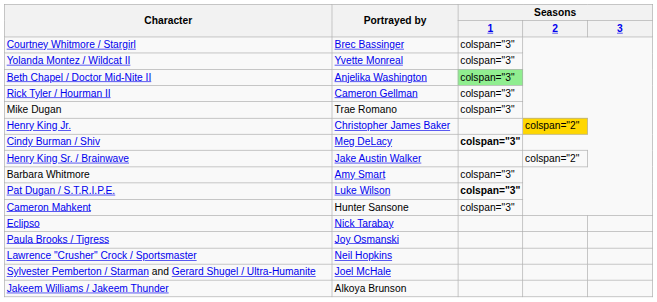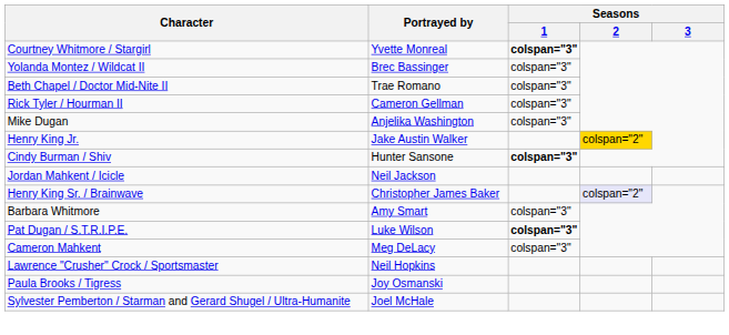Courtney Whitmore / Stargirl | Portrayed by: Brec Bassinger -> Yvette Monreal
Courtney Whitmore / Stargirl | Seasons / 1: normal -> bold
Yolanda Montez / Wildcat II | Portrayed by: Yvette Monreal -> Brec Bassinger
Beth Chapel / Doctor Mid-Nite II | Portrayed by: Anjelika Washington -> Trae Romano
Beth Chapel / Doctor Mid-Nite II | Seasons / 1: lightgreen background -> no background
Mike Dugan | Portrayed by: Trae Romano -> Anjelika Washington
Henry King Jr. | Portrayed by: Christopher James Baker -> Jake Austin Walker
Cindy Burman / Shiv | Portrayed by: Meg DeLacy -> Hunter Sansone
+ row: Jordan Mahkent / Icicle | Neil Jackson
Henry King Sr. / Brainwave | Portrayed by: Jake Austin Walker -> Christopher James Baker
Henry King Sr. / Brainwave | Seasons / 2: no background -> lavender background
Cameron Mahkent | Portrayed by: Hunter Sansone -> Meg DeLacy
- row: Eclipso | Nick Tarabay
rows swapped: Lawrence "Crusher" Crock / Sportsmaster <-> Paula Brooks / Tigress
- row: Jakeem Williams / Jakeem Thunder | Alkoya Brunson
